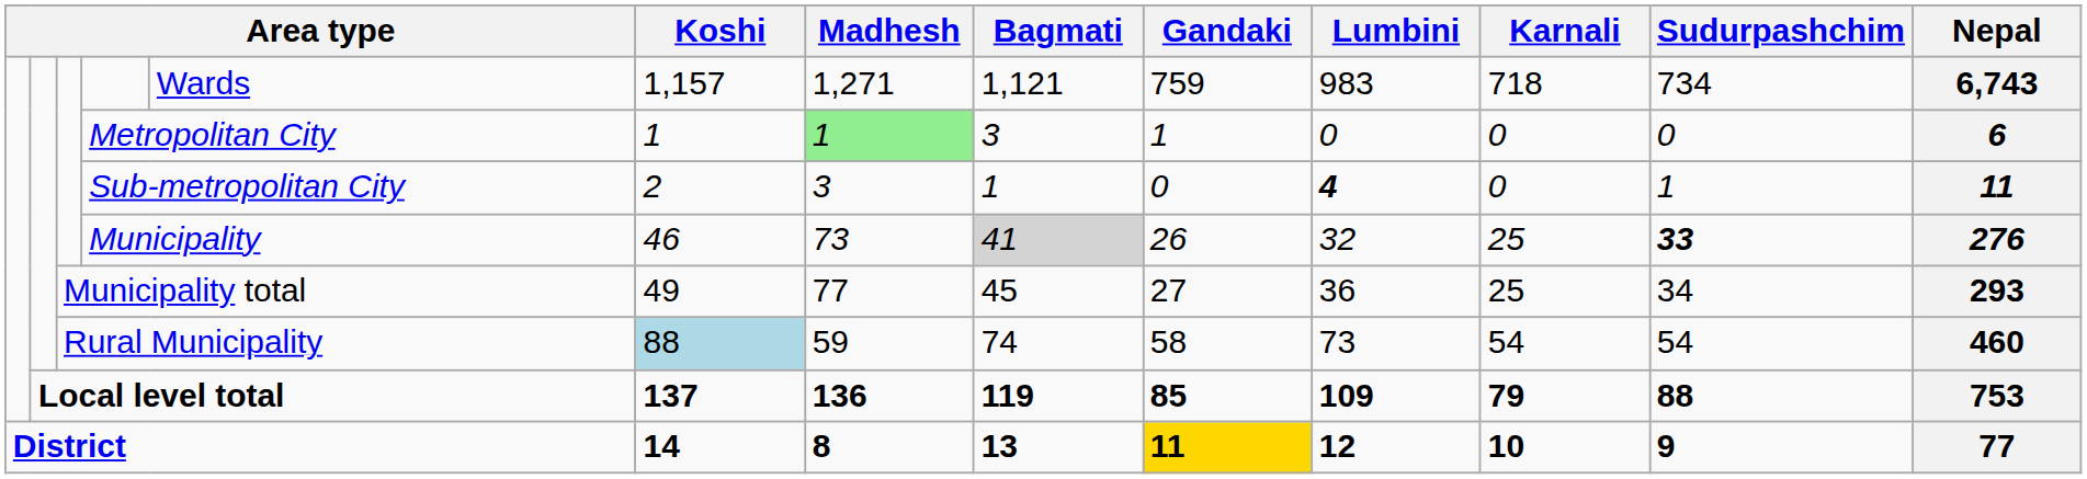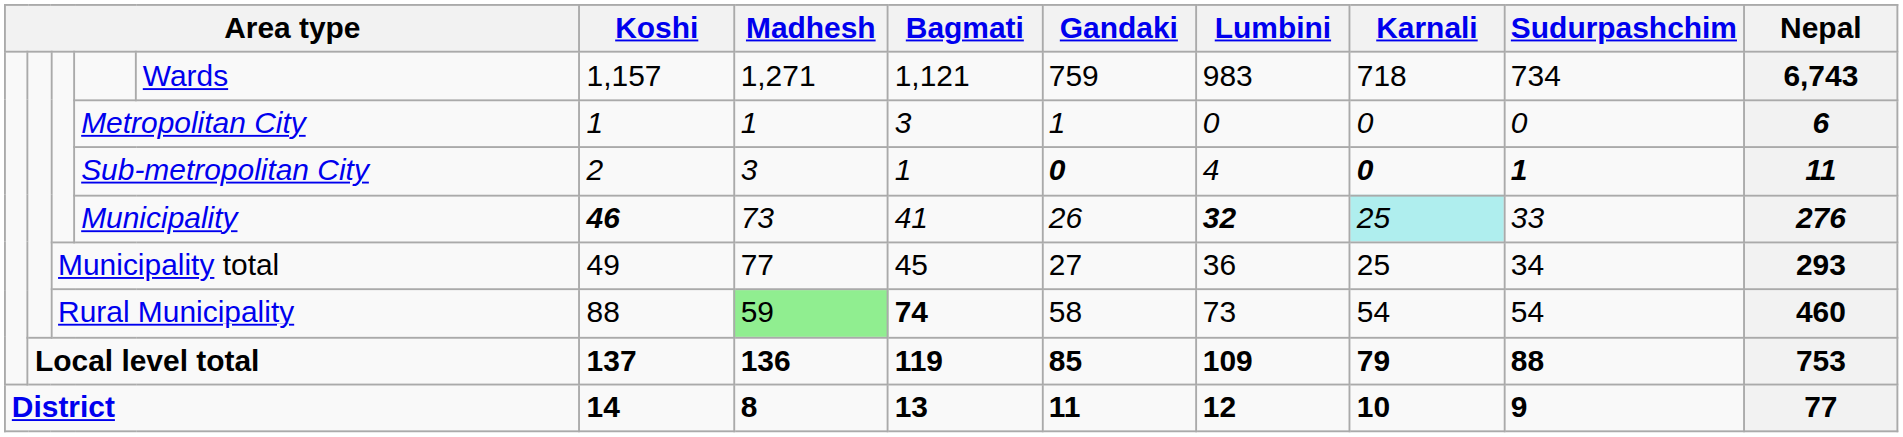Metropolitan City | Madhesh: lightgreen background -> no background
Sub-metropolitan City | Gandaki: normal -> bold
Sub-metropolitan City | Lumbini: bold -> normal
Sub-metropolitan City | Karnali: normal -> bold
Sub-metropolitan City | Sudurpashchim: normal -> bold
Municipality | Koshi: normal -> bold
Municipality | Bagmati: lightgrey background -> no background
Municipality | Lumbini: normal -> bold
Municipality | Karnali: no background -> paleturquoise background
Municipality | Sudurpashchim: bold -> normal
Rural Municipality | Koshi: lightblue background -> no background
Rural Municipality | Madhesh: no background -> lightgreen background
Rural Municipality | Bagmati: normal -> bold
District | Gandaki: gold background -> no background
